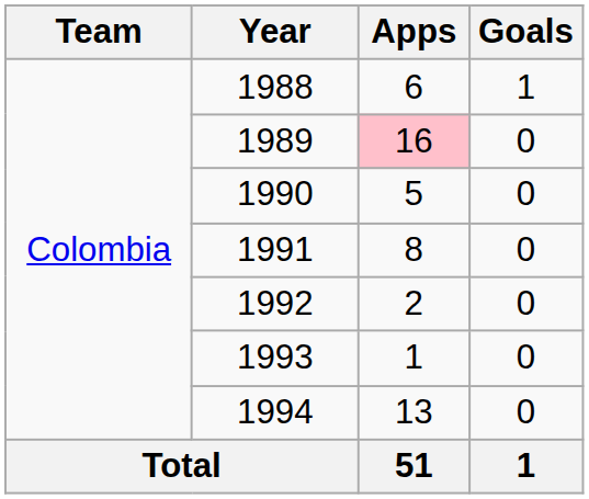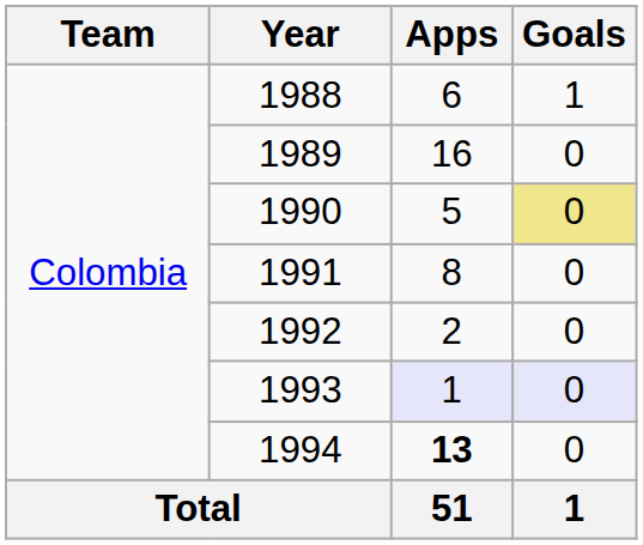1989 | Apps: pink background -> no background
1990 | Goals: no background -> khaki background
1993 | Apps: no background -> lavender background
1993 | Goals: no background -> lavender background
1994 | Apps: normal -> bold
